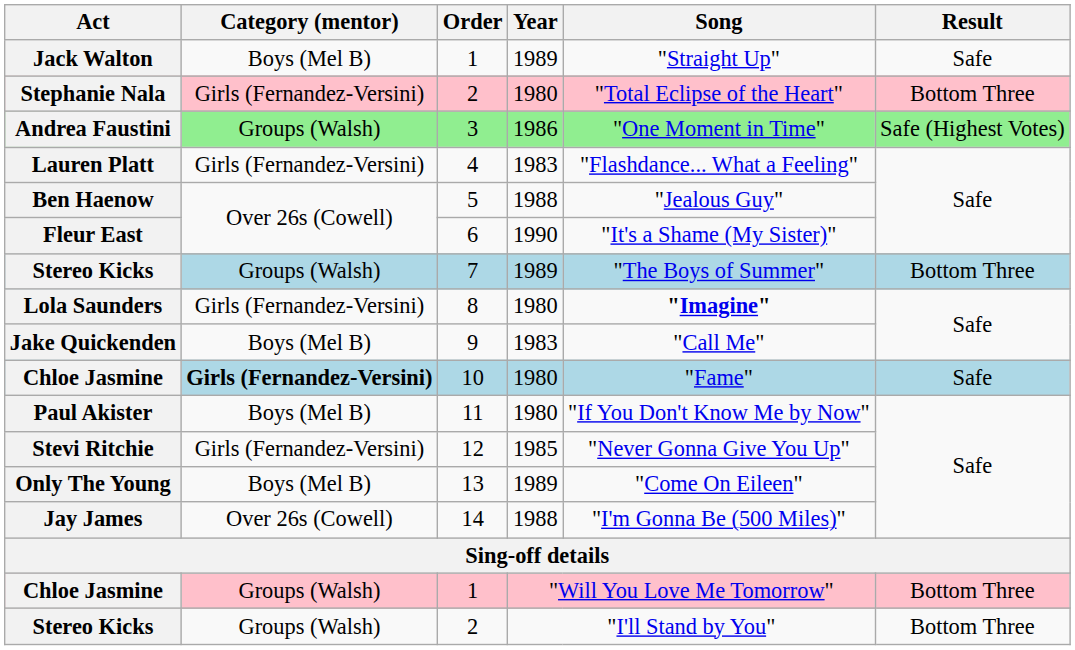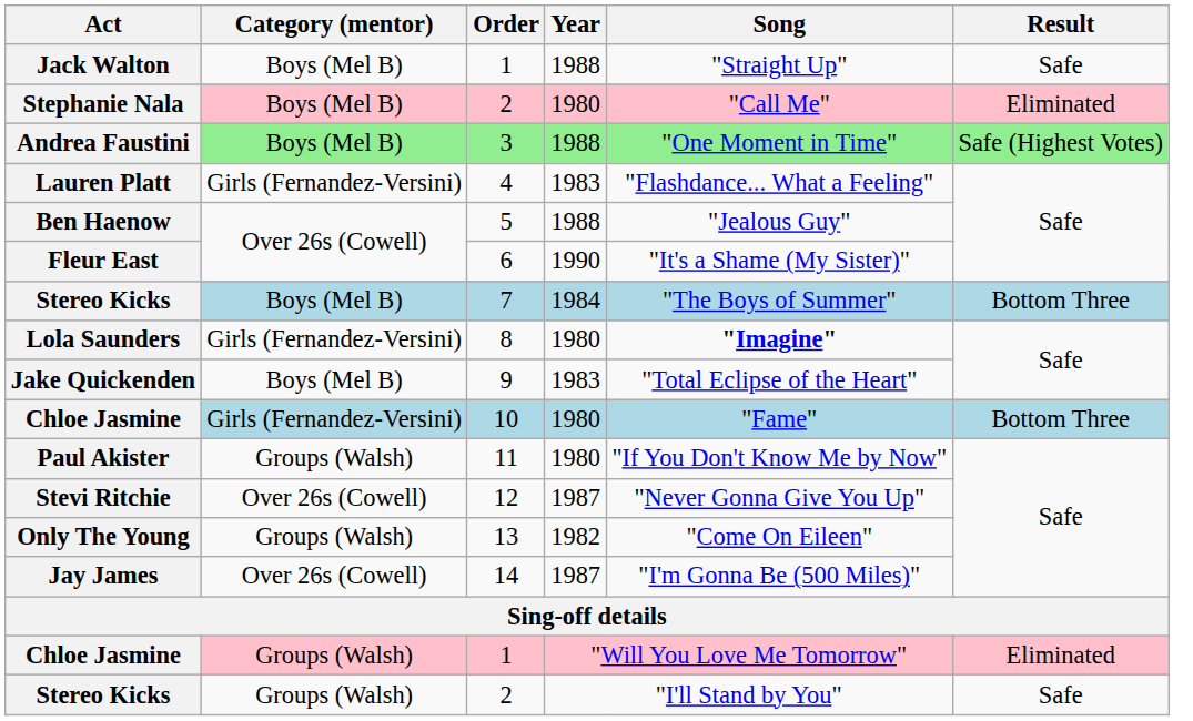Jack Walton | Year: 1989 -> 1988
Stephanie Nala | Category (mentor): Girls (Fernandez-Versini) -> Boys (Mel B)
Stephanie Nala | Song: "Total Eclipse of the Heart" -> "Call Me"
Stephanie Nala | Result: Bottom Three -> Eliminated
Andrea Faustini | Category (mentor): Groups (Walsh) -> Boys (Mel B)
Andrea Faustini | Year: 1986 -> 1988
Stereo Kicks / 7 | Category (mentor): Groups (Walsh) -> Boys (Mel B)
Stereo Kicks / 7 | Year: 1989 -> 1984
Jake Quickenden | Song: "Call Me" -> "Total Eclipse of the Heart"
Chloe Jasmine / 10 | Category (mentor): bold -> normal
Chloe Jasmine / 10 | Result: Safe -> Bottom Three
Paul Akister | Category (mentor): Boys (Mel B) -> Groups (Walsh)
Stevi Ritchie | Category (mentor): Girls (Fernandez-Versini) -> Over 26s (Cowell)
Stevi Ritchie | Year: 1985 -> 1987
Only The Young | Category (mentor): Boys (Mel B) -> Groups (Walsh)
Only The Young | Year: 1989 -> 1982
Jay James | Year: 1988 -> 1987
Chloe Jasmine / 1 | Result: Bottom Three -> Eliminated
Stereo Kicks / 2 | Result: Bottom Three -> Safe
